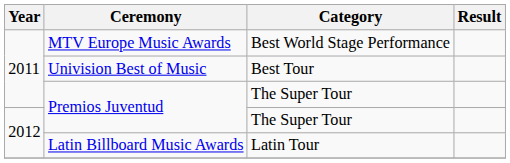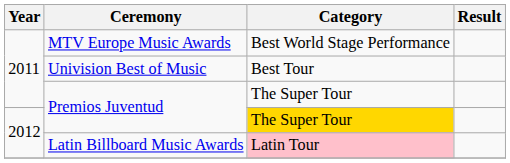2012 / Premios Juventud | Category: no background -> gold background
Latin Billboard Music Awards | Category: no background -> pink background
